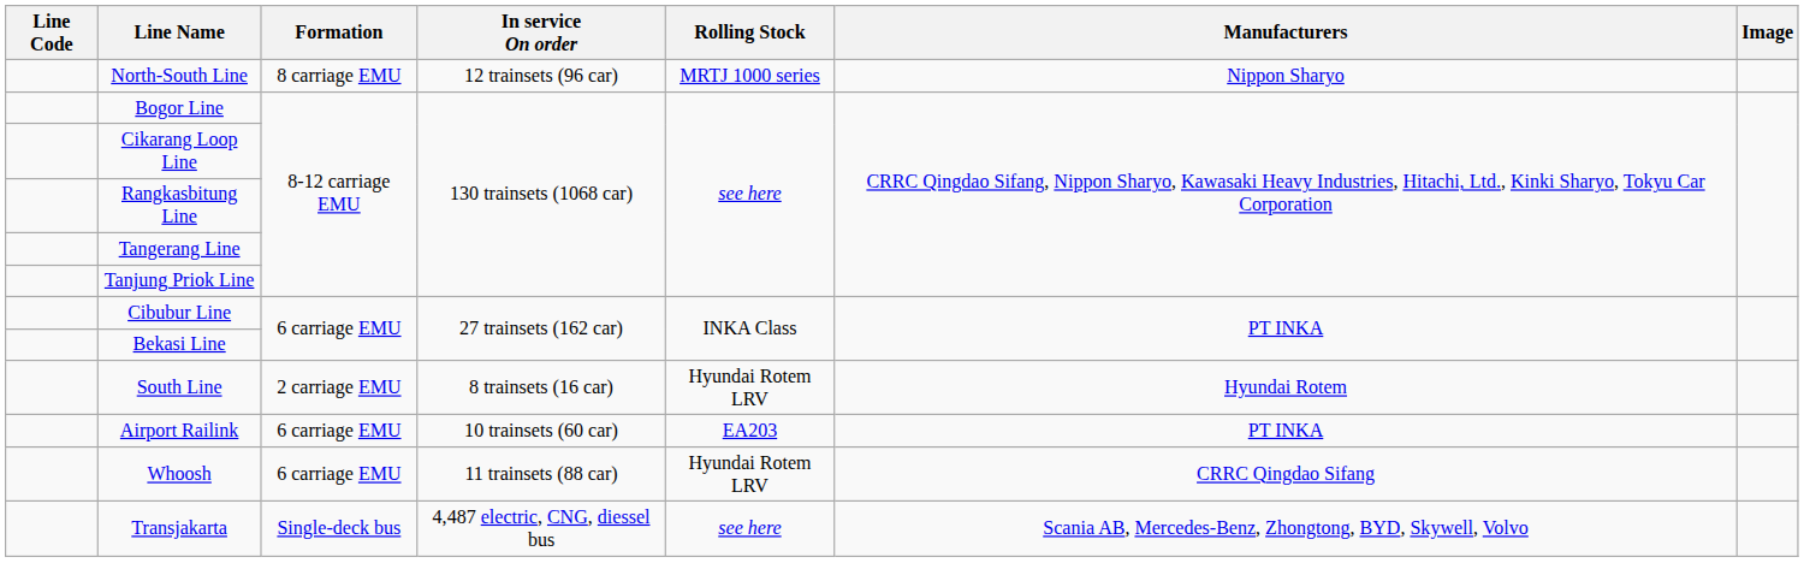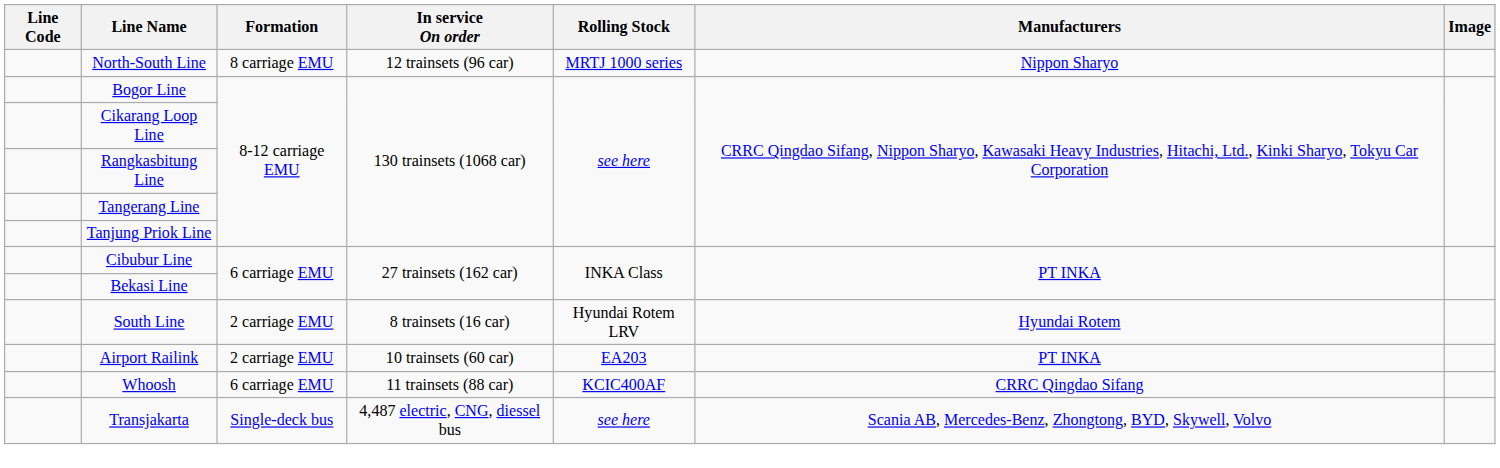Airport Railink | Formation: 6 carriage EMU -> 2 carriage EMU
Whoosh | Rolling Stock: Hyundai Rotem LRV -> KCIC400AF
